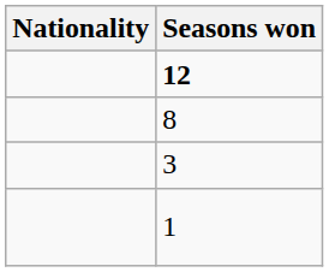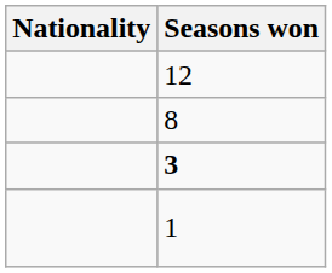12 | Seasons won: bold -> normal
3 | Seasons won: normal -> bold
